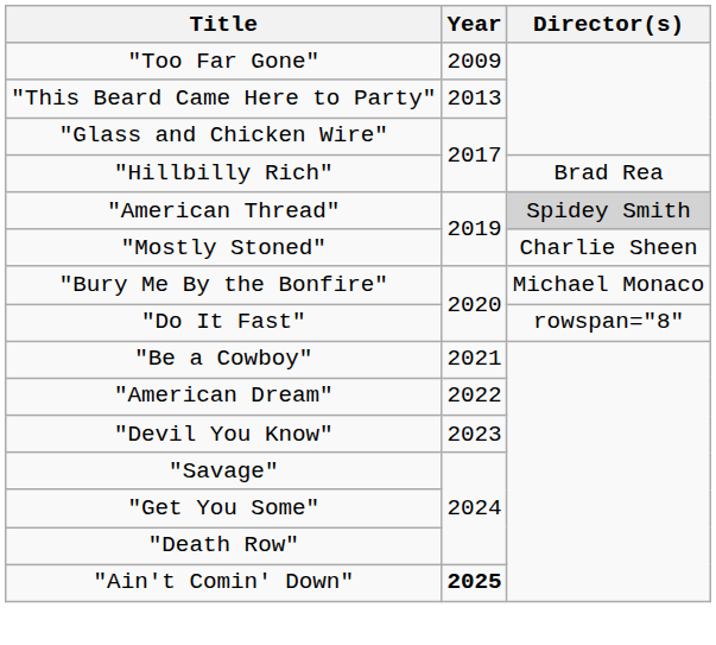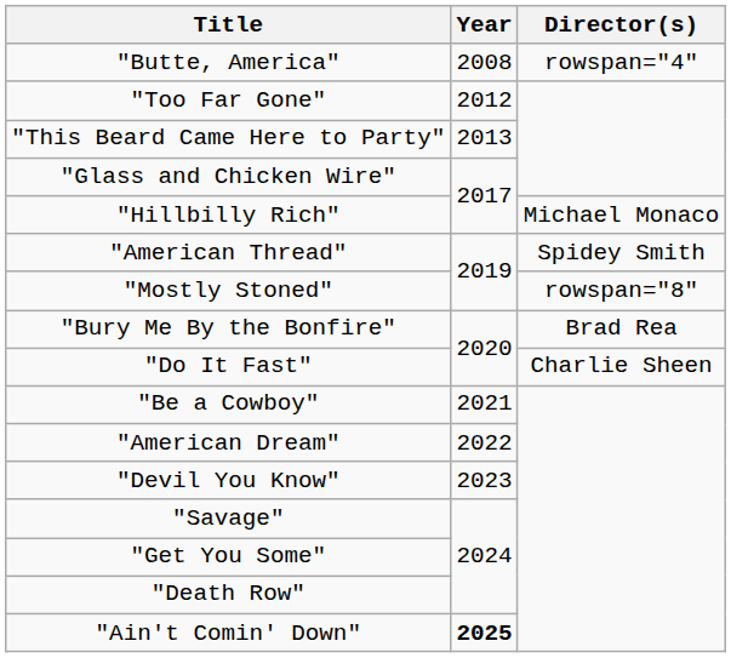+ row: "Butte, America" | 2008 | rowspan="4"
"Too Far Gone" | Year: 2009 -> 2012
"Hillbilly Rich" | Director(s): Brad Rea -> Michael Monaco
"American Thread" | Director(s): lightgrey background -> no background
"Mostly Stoned" | Director(s): Charlie Sheen -> rowspan="8"
"Bury Me By the Bonfire" | Director(s): Michael Monaco -> Brad Rea
"Do It Fast" | Director(s): rowspan="8" -> Charlie Sheen
